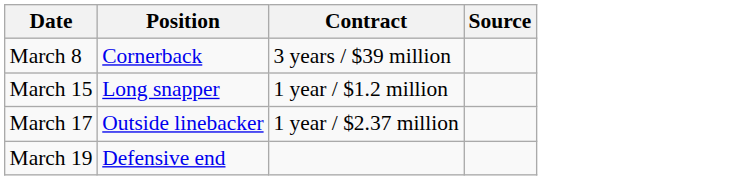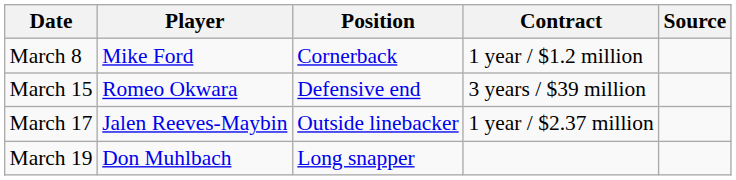+ column: Player | Mike Ford | Romeo Okwara | Jalen Reeves-Maybin | Don Muhlbach
March 8 | Contract: 3 years / $39 million -> 1 year / $1.2 million
March 15 | Position: Long snapper -> Defensive end
March 15 | Contract: 1 year / $1.2 million -> 3 years / $39 million
March 19 | Position: Defensive end -> Long snapper
